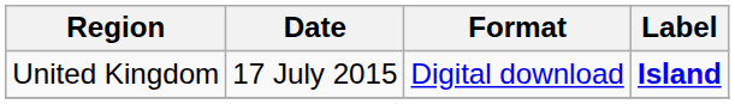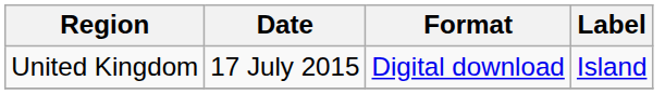United Kingdom | Label: bold -> normal
